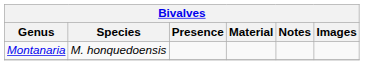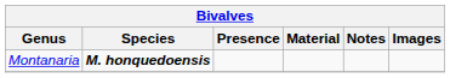Montanaria | Species: normal -> bold
